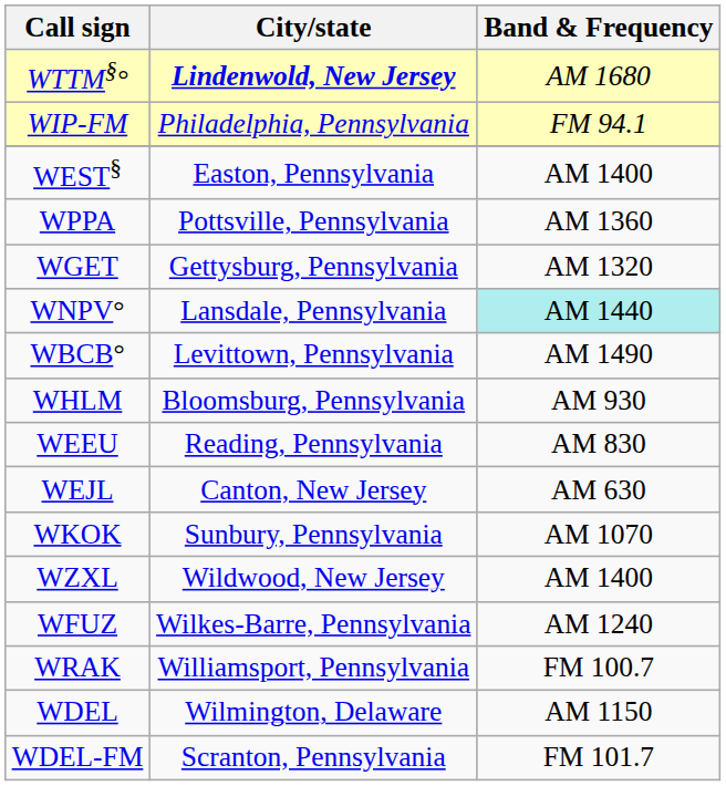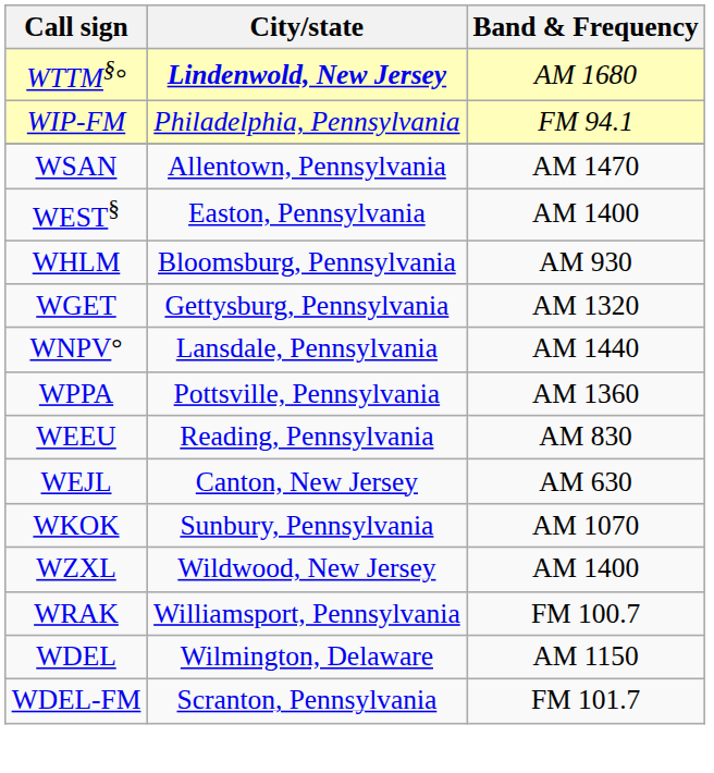+ row: WSAN | Allentown, Pennsylvania | AM 1470
rows swapped: WHLM <-> WPPA
WNPV° | Band & Frequency: paleturquoise background -> no background
- row: WBCB° | Levittown, Pennsylvania | AM 1490
- row: WFUZ | Wilkes-Barre, Pennsylvania | AM 1240
